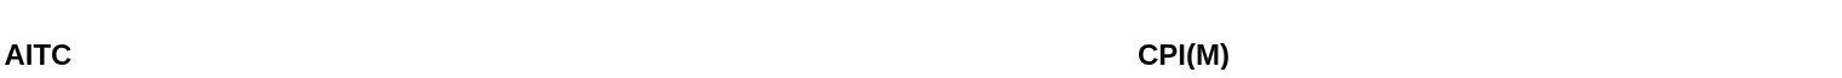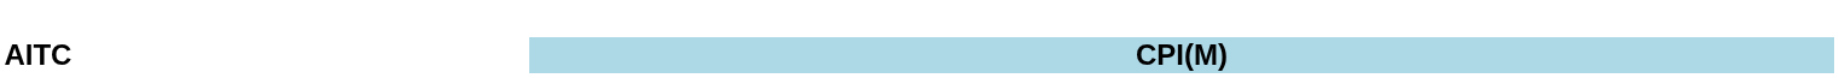AITC | 2: no background -> lightblue background
